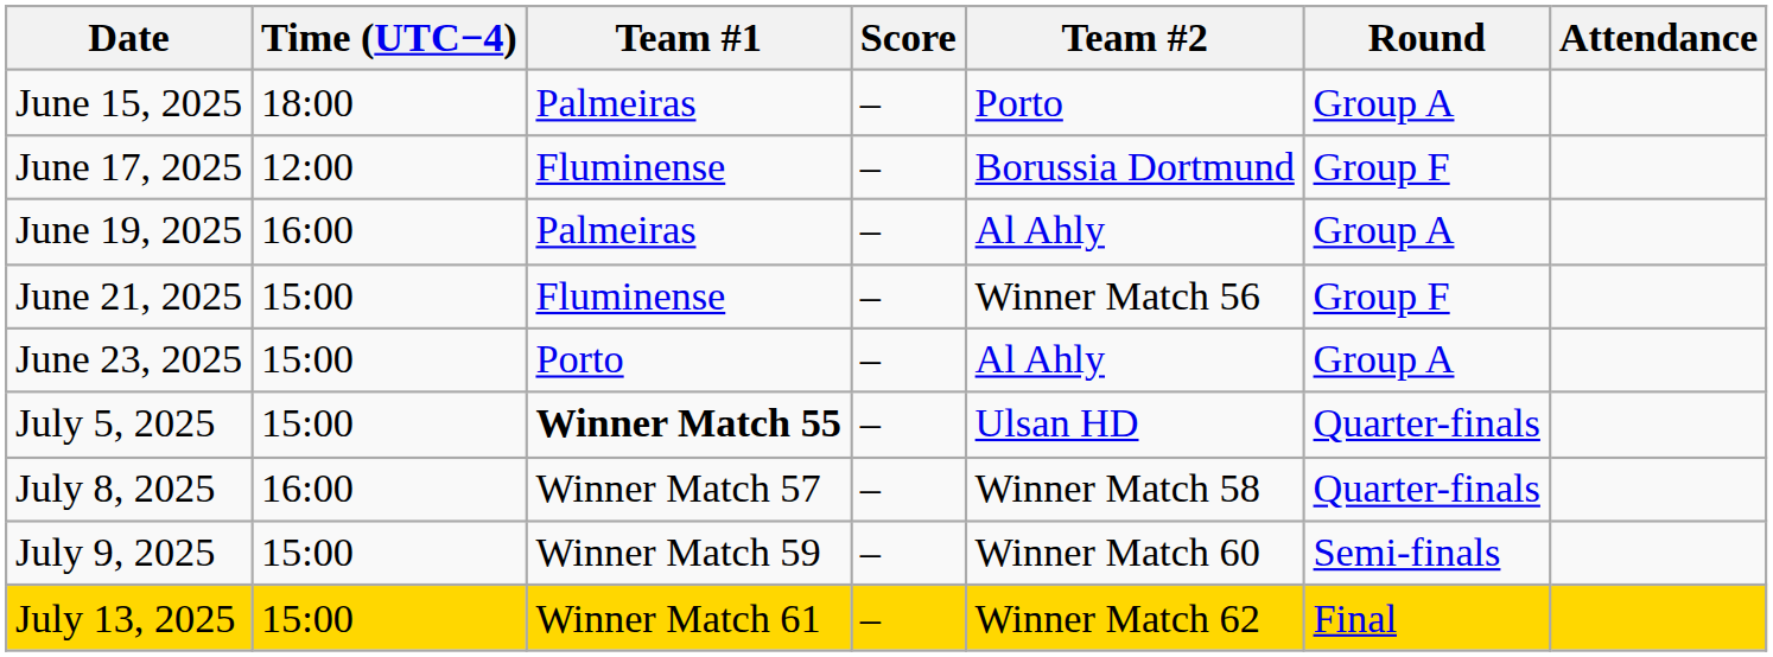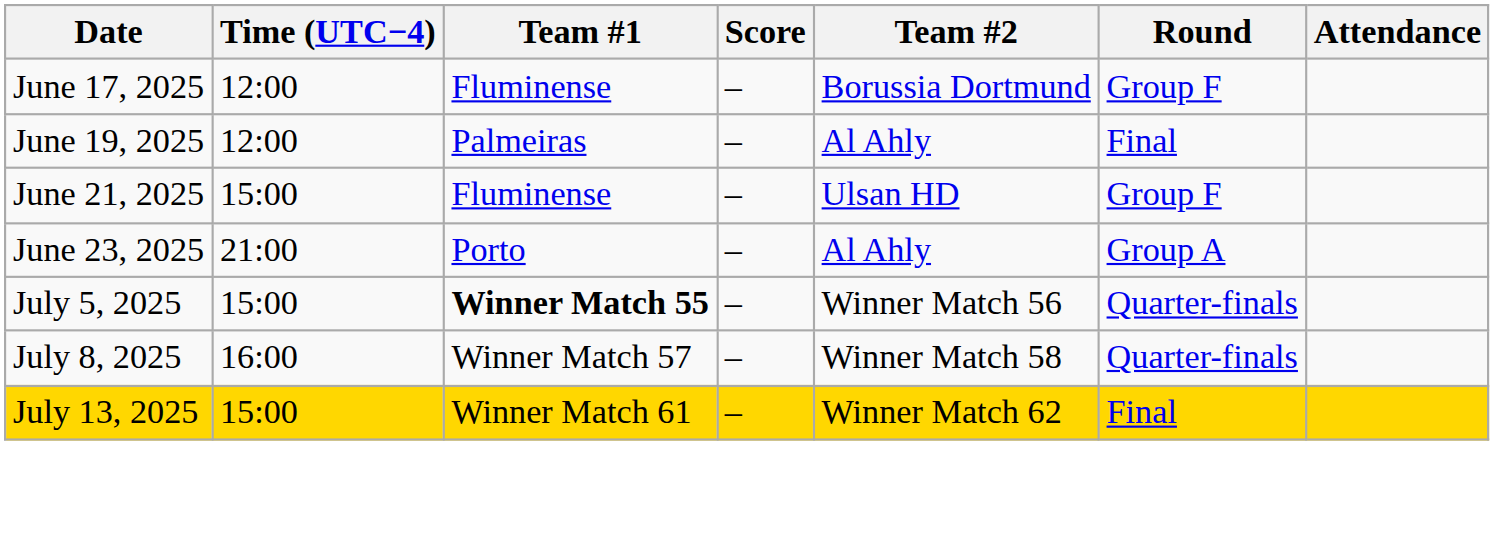- row: June 15, 2025 | 18:00 | Palmeiras | – | Porto | Group A
June 19, 2025 | Time (UTC−4): 16:00 -> 12:00
June 19, 2025 | Round: Group A -> Final
June 21, 2025 | Team #2: Winner Match 56 -> Ulsan HD
June 23, 2025 | Time (UTC−4): 15:00 -> 21:00
July 5, 2025 | Team #2: Ulsan HD -> Winner Match 56
- row: July 9, 2025 | 15:00 | Winner Match 59 | – | Winner Match 60 | Semi-finals
